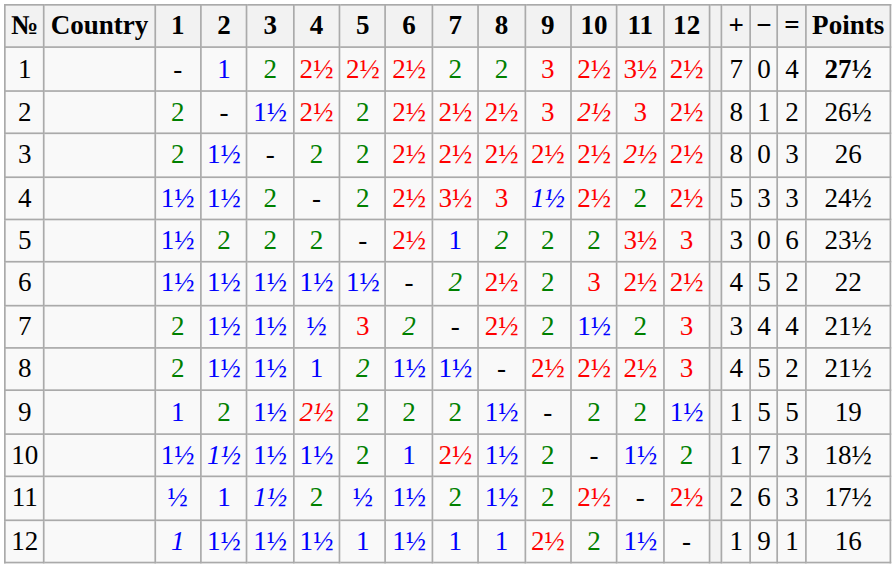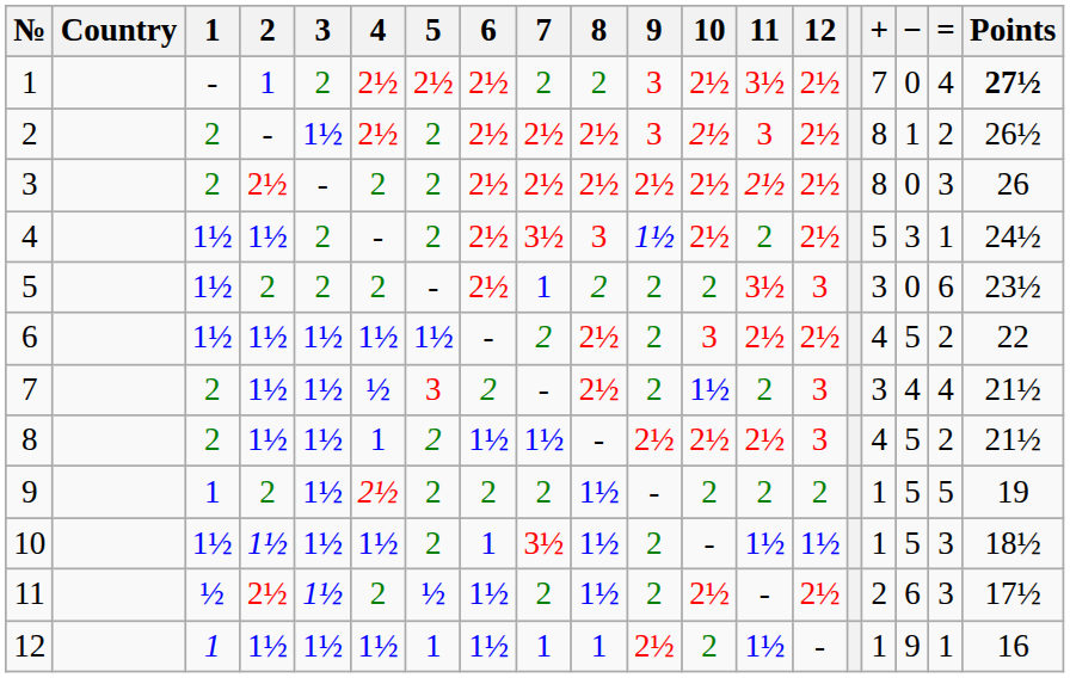row 4 | 2: 1½ -> 2½
row 5 | =: 3 -> 1
row 10 | 12: 1½ -> 2
row 11 | 7: 2½ -> 3½
row 11 | 12: 2 -> 1½
row 11 | −: 7 -> 5
row 12 | 2: 1 -> 2½
